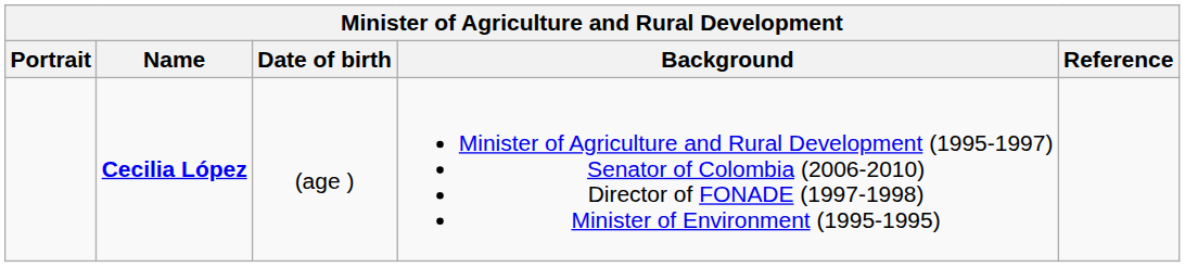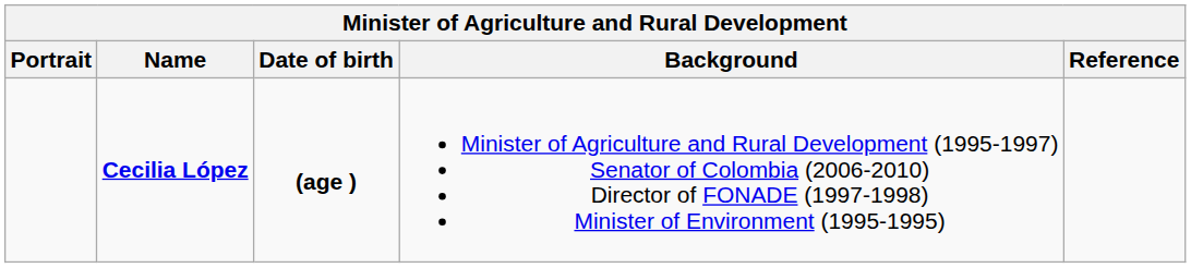Cecilia López | Date of birth: normal -> bold
